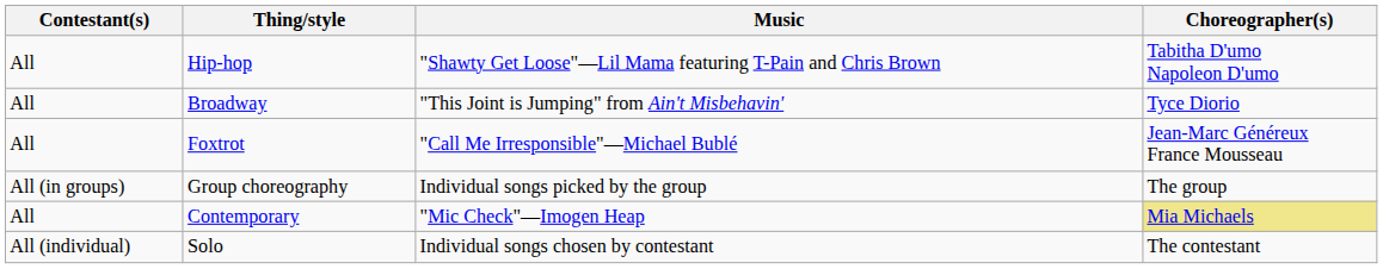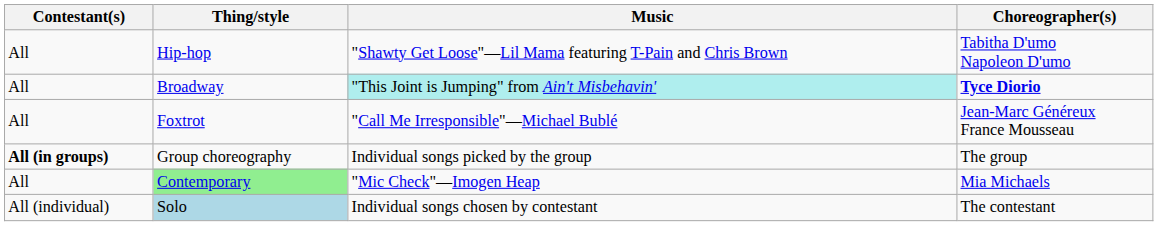row 3 | Music: no background -> paleturquoise background
row 3 | Choreographer(s): normal -> bold
row 5 | Contestant(s): normal -> bold
row 6 | Thing/style: no background -> lightgreen background
row 6 | Choreographer(s): khaki background -> no background
row 7 | Thing/style: no background -> lightblue background
